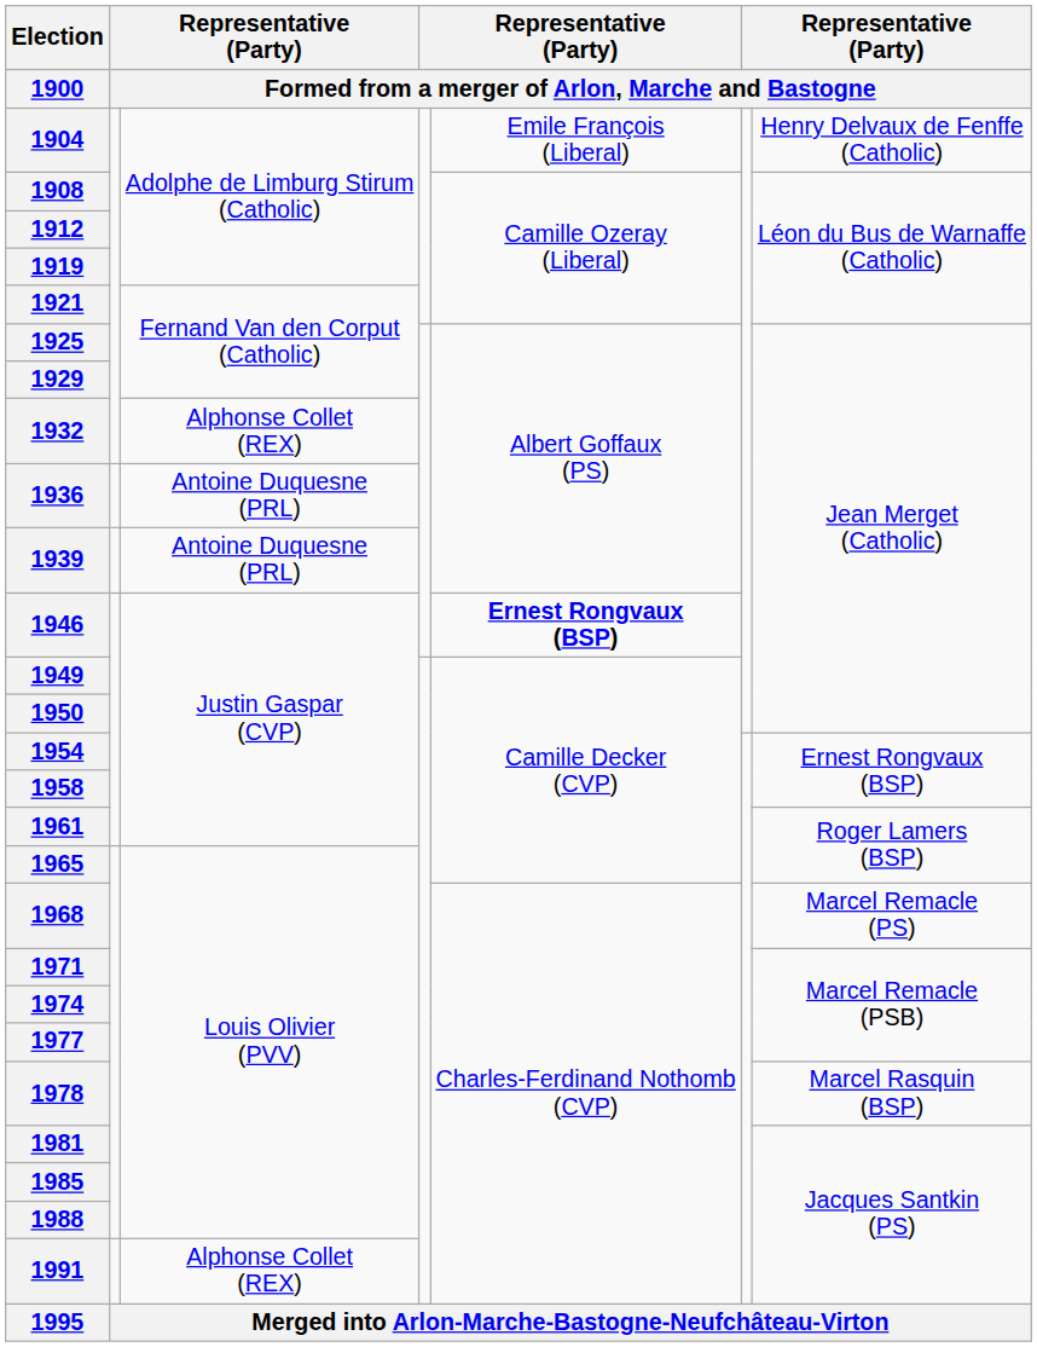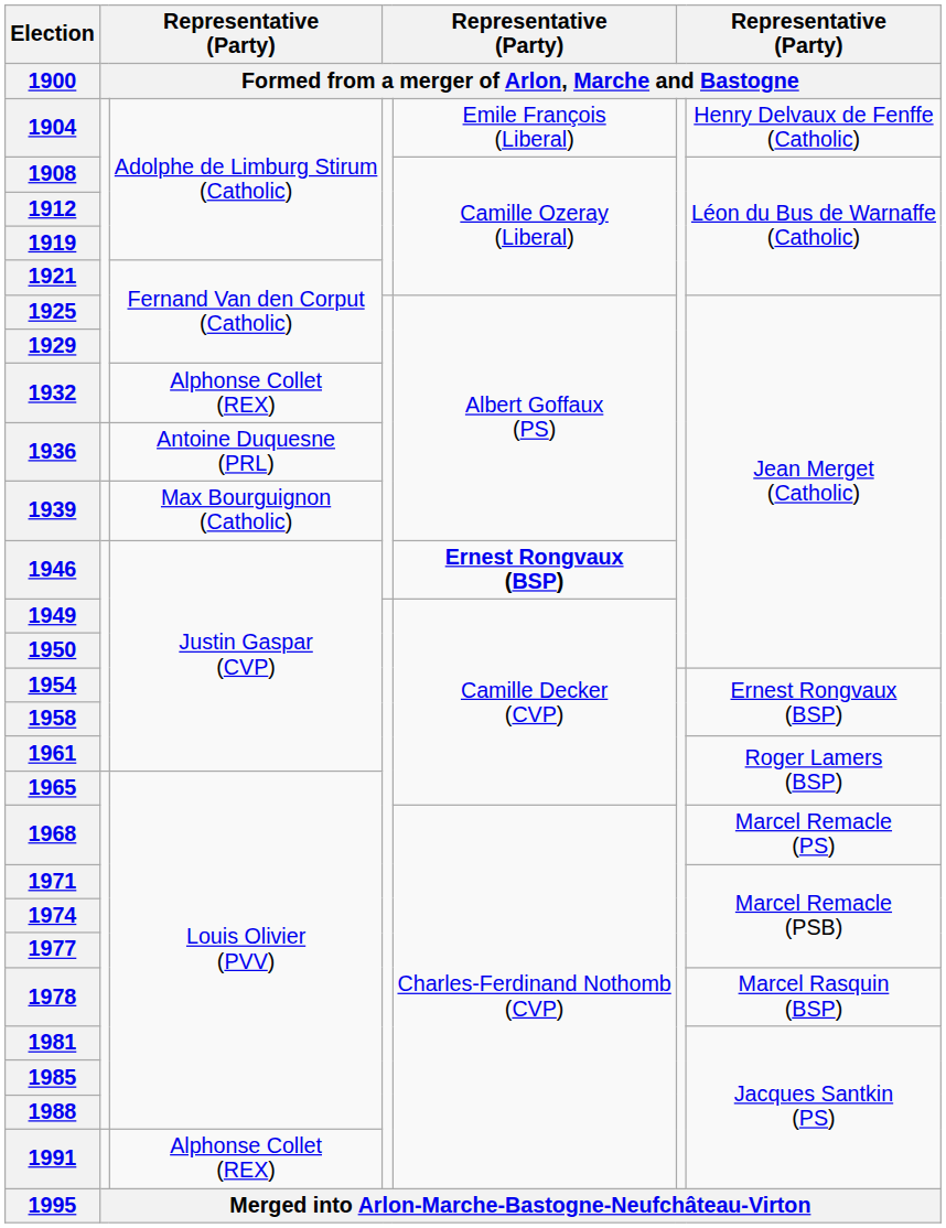1939 | column 3: Antoine Duquesne (PRL) -> Max Bourguignon (Catholic)
